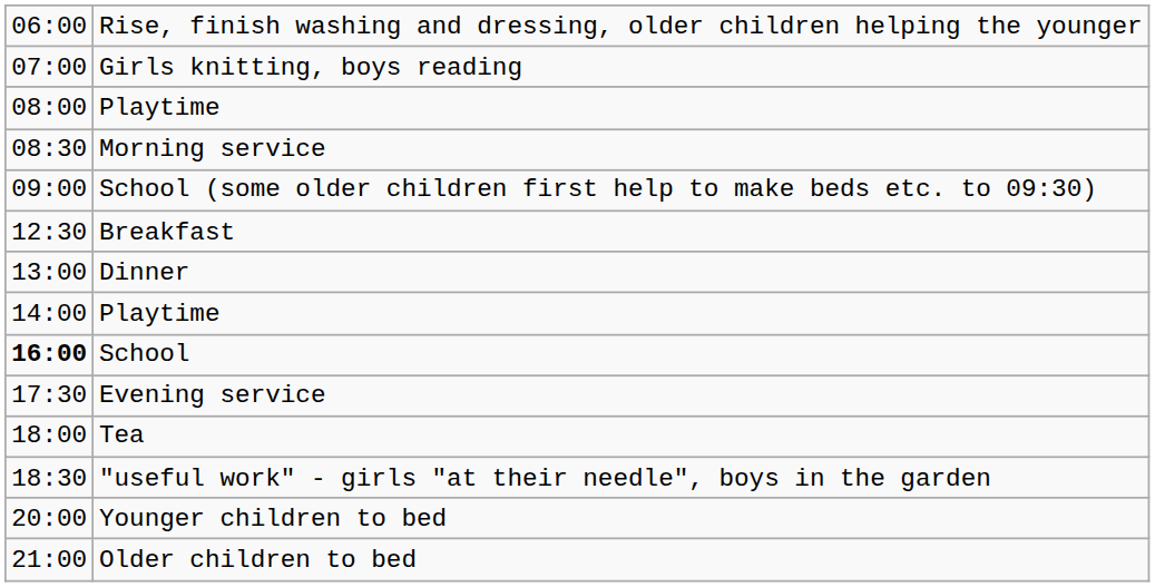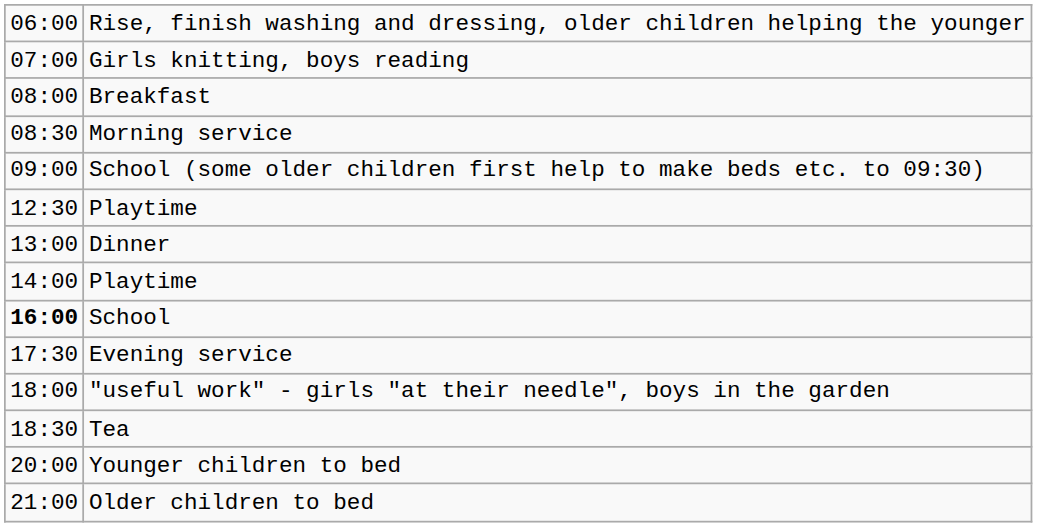row 3 | column 2: Playtime -> Breakfast
row 6 | column 2: Breakfast -> Playtime
row 11 | column 2: Tea -> "useful work" - girls "at their needle", boys in the garden
row 12 | column 2: "useful work" - girls "at their needle", boys in the garden -> Tea
